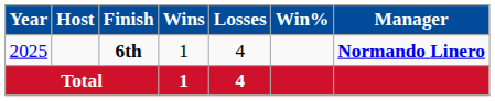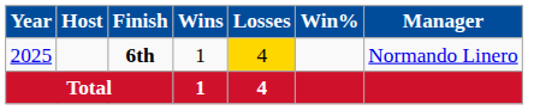2025 | Losses: no background -> gold background
2025 | Manager: bold -> normal
